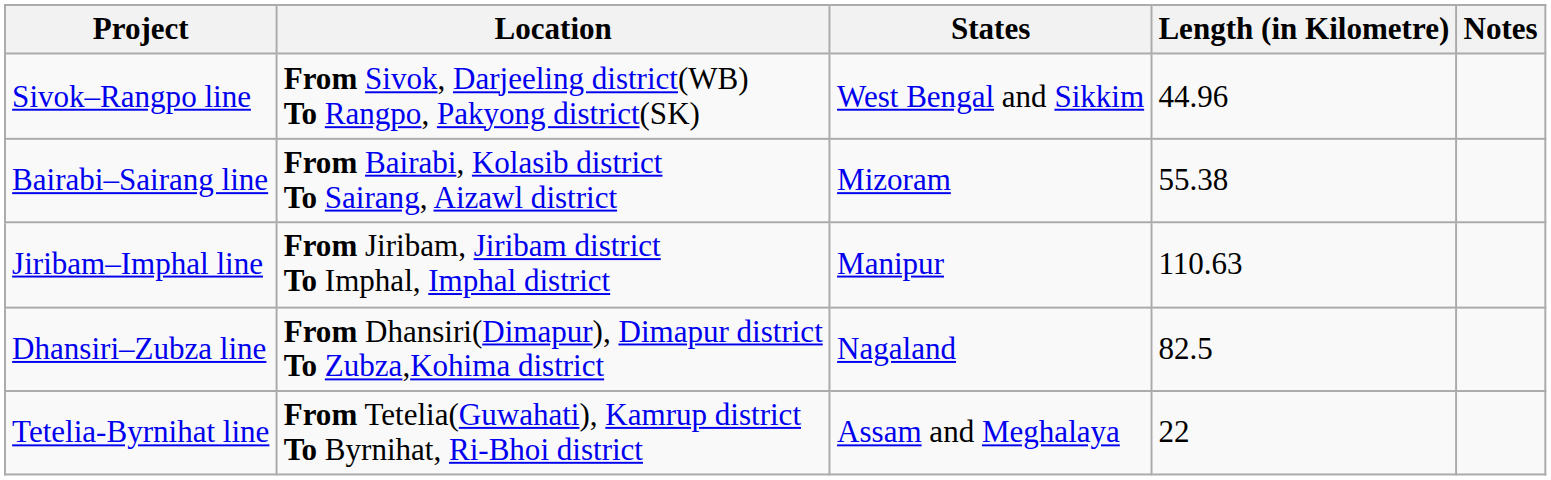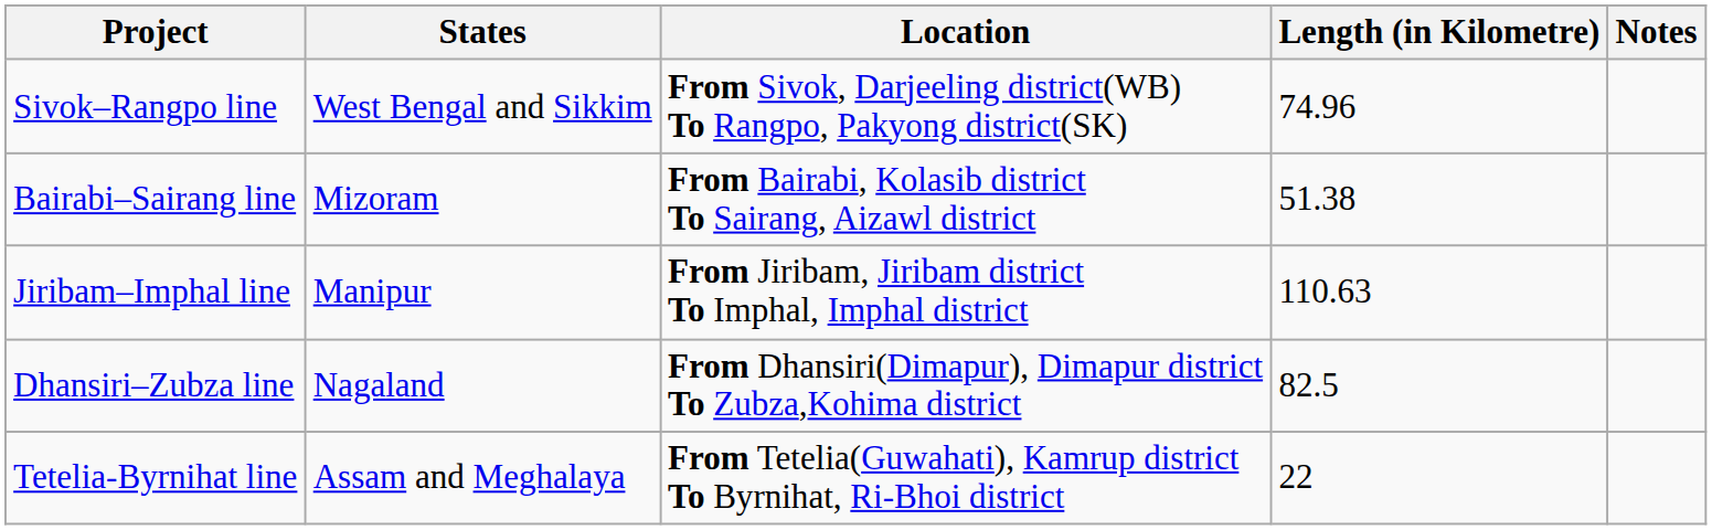columns swapped: Location <-> States
Sivok–Rangpo line | Length (in Kilometre): 44.96 -> 74.96
Bairabi–Sairang line | Length (in Kilometre): 55.38 -> 51.38
